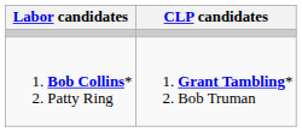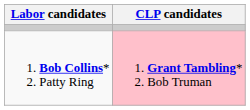Bob Collins* Patty Ring | CLP candidates: no background -> pink background
